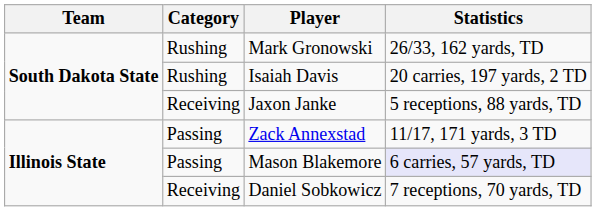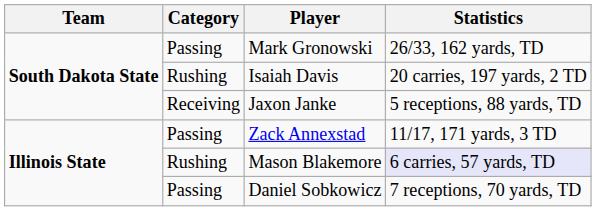Mark Gronowski | Category: Rushing -> Passing
Mason Blakemore | Category: Passing -> Rushing
Daniel Sobkowicz | Category: Receiving -> Passing
